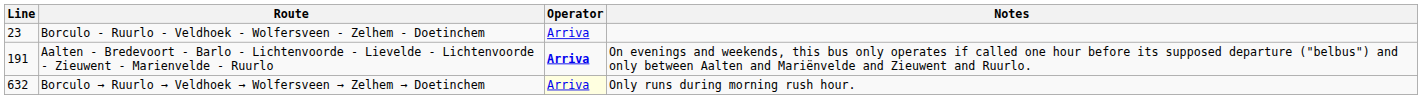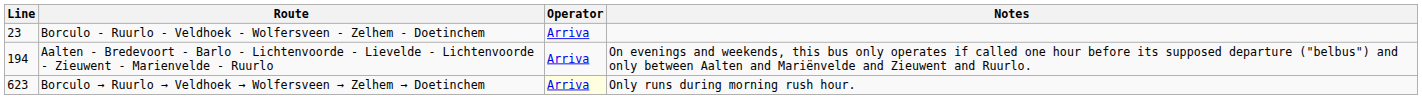row 3 | Line: 191 -> 194
row 3 | Operator: bold -> normal
row 4 | Line: 632 -> 623
